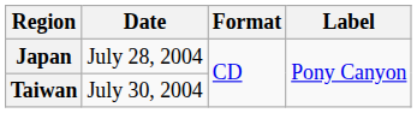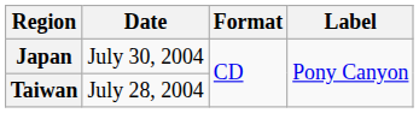Japan | Date: July 28, 2004 -> July 30, 2004
Taiwan | Date: July 30, 2004 -> July 28, 2004
